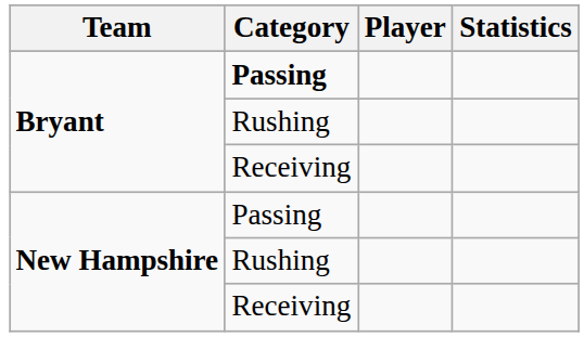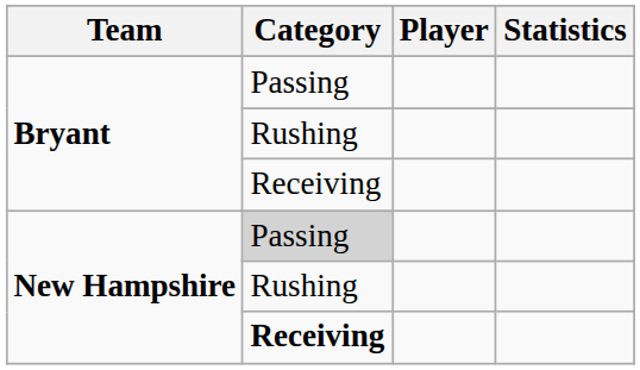Bryant / Passing | Category: bold -> normal
New Hampshire / Passing | Category: no background -> lightgrey background
New Hampshire / Receiving | Category: normal -> bold
